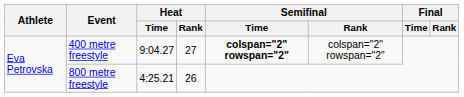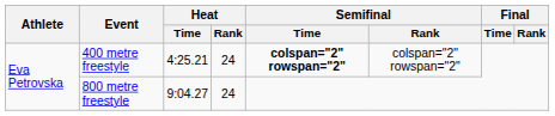400 metre freestyle | Heat / Time: 9:04.27 -> 4:25.21
400 metre freestyle | Heat / Rank: 27 -> 24
800 metre freestyle | Heat / Time: 4:25.21 -> 9:04.27
800 metre freestyle | Heat / Rank: 26 -> 24
